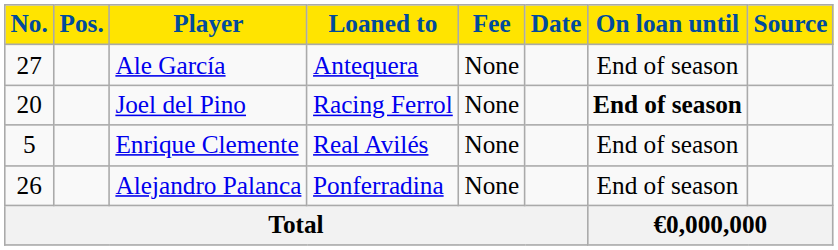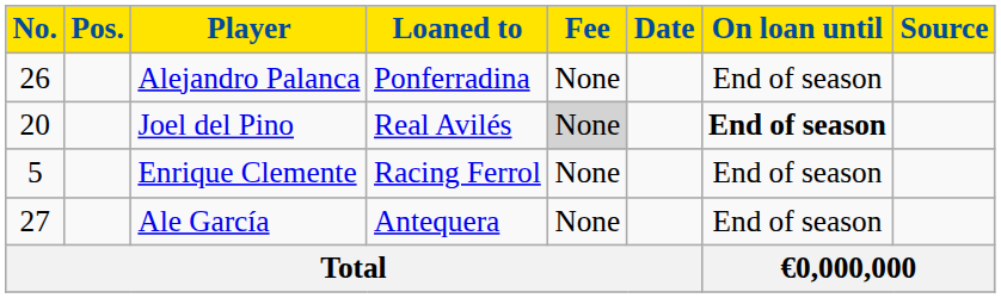rows swapped: Ale García <-> Alejandro Palanca
Joel del Pino | Loaned to: Racing Ferrol -> Real Avilés
Joel del Pino | Fee: no background -> lightgrey background
Enrique Clemente | Loaned to: Real Avilés -> Racing Ferrol
